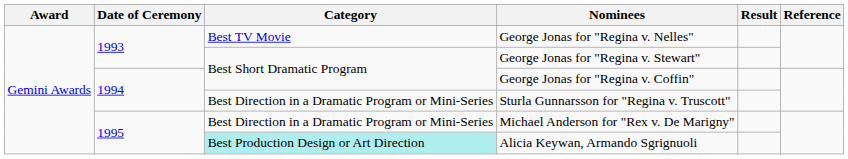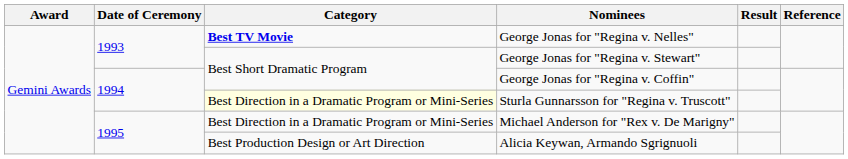George Jonas for "Regina v. Nelles" | Category: normal -> bold
Sturla Gunnarsson for "Regina v. Truscott" | Category: no background -> lightyellow background
Alicia Keywan, Armando Sgrignuoli | Category: paleturquoise background -> no background
